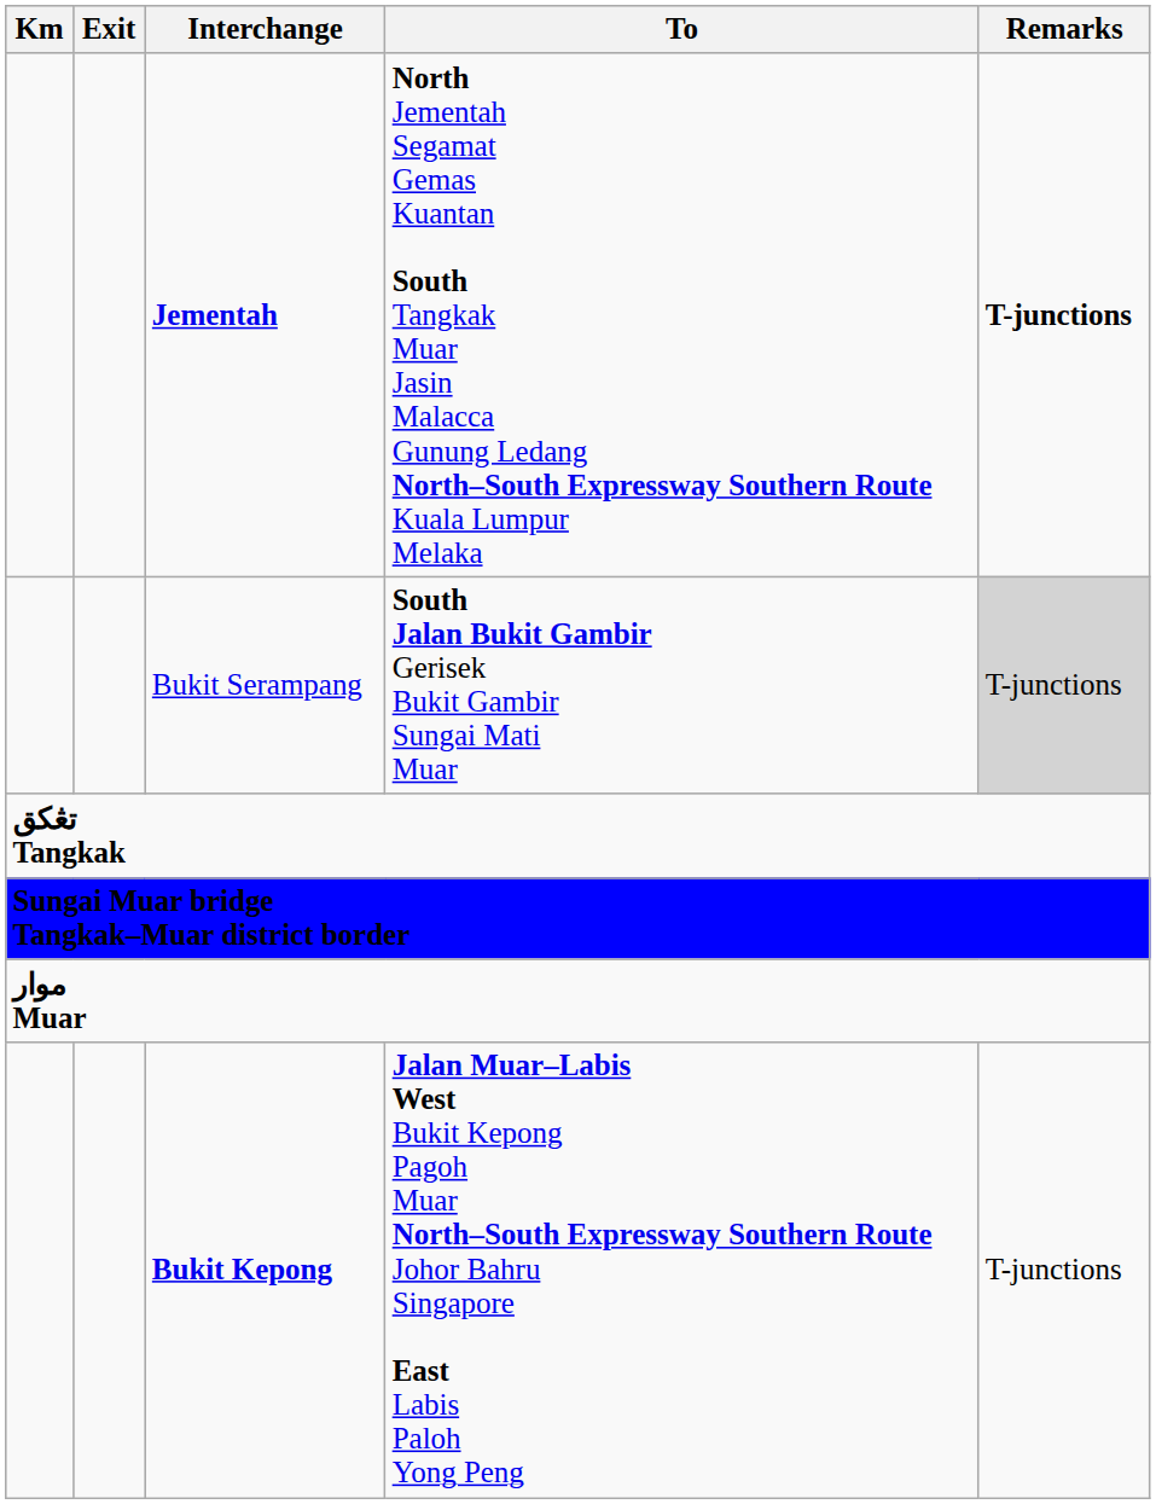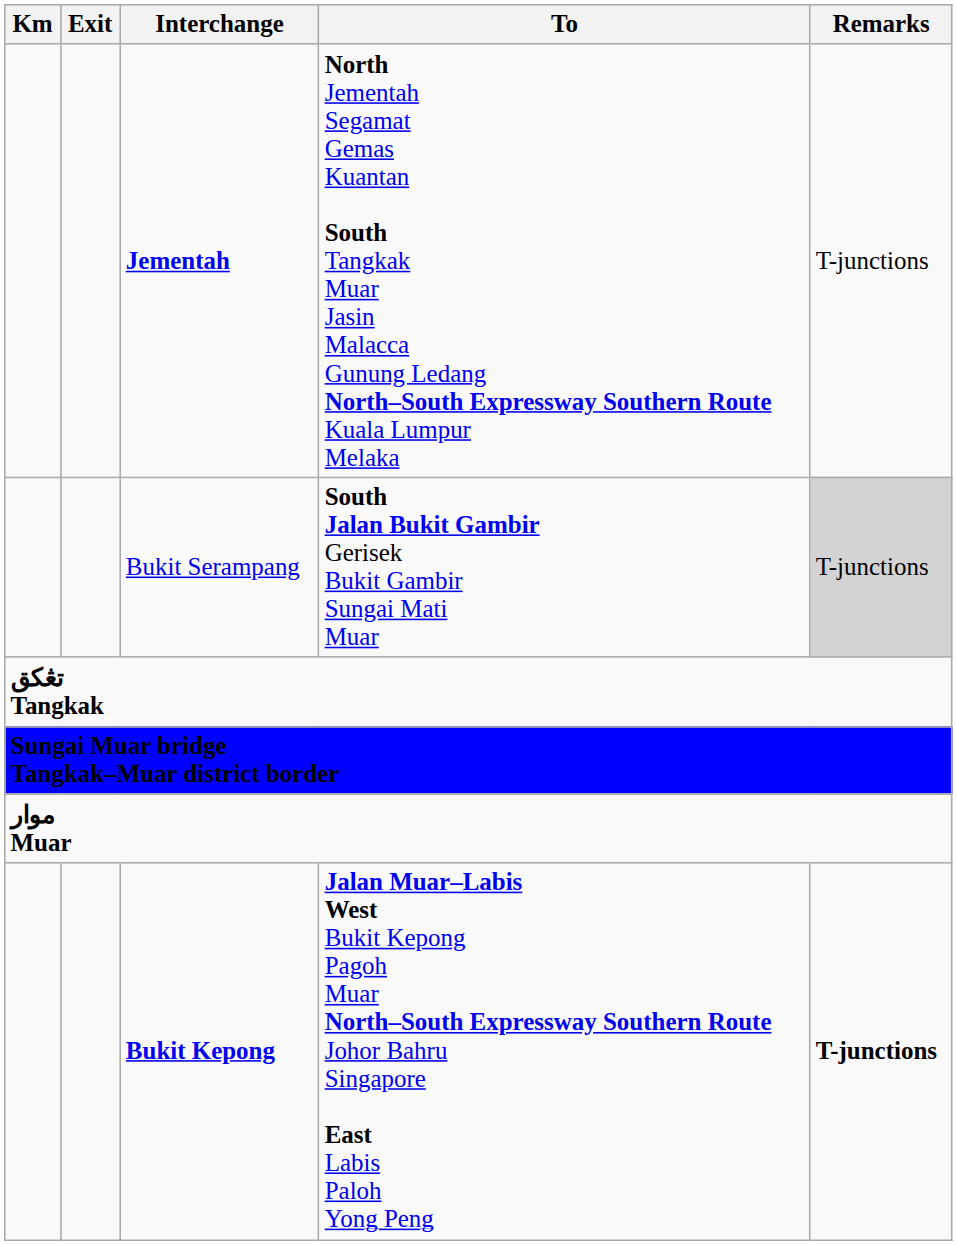Jementah | Remarks: bold -> normal
Bukit Kepong | Remarks: normal -> bold
